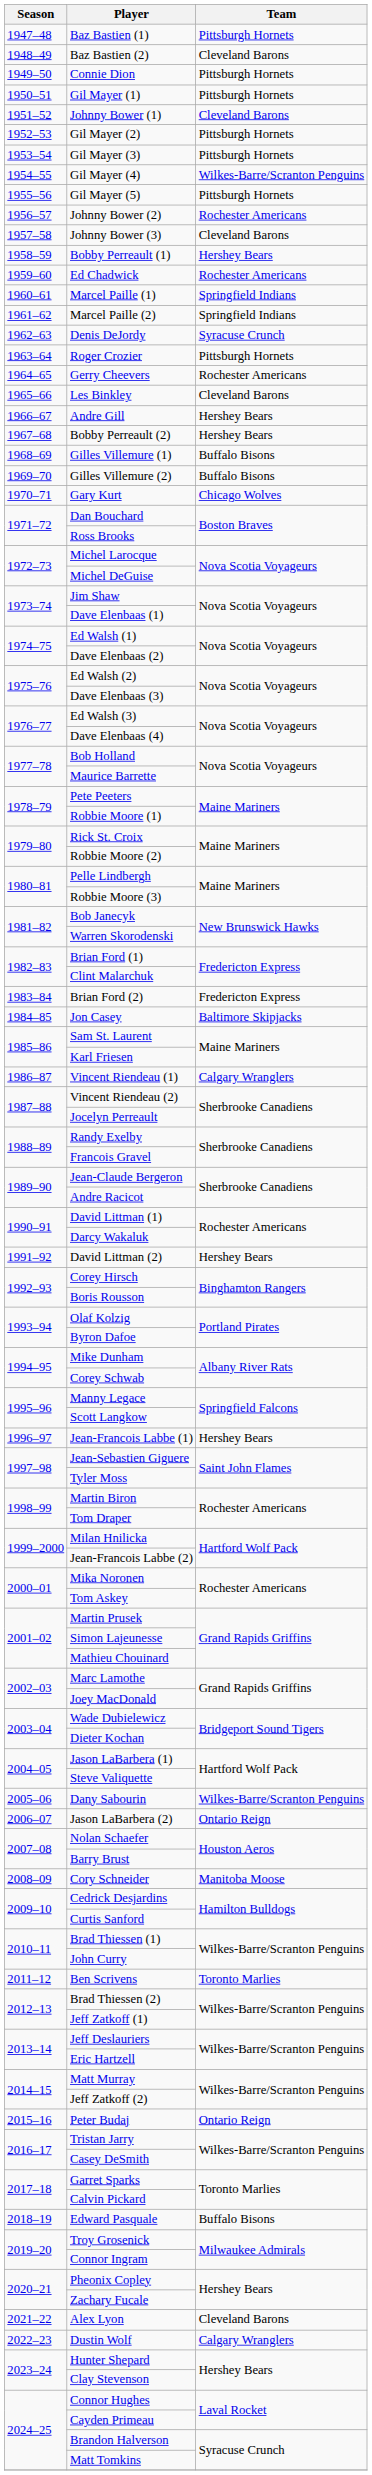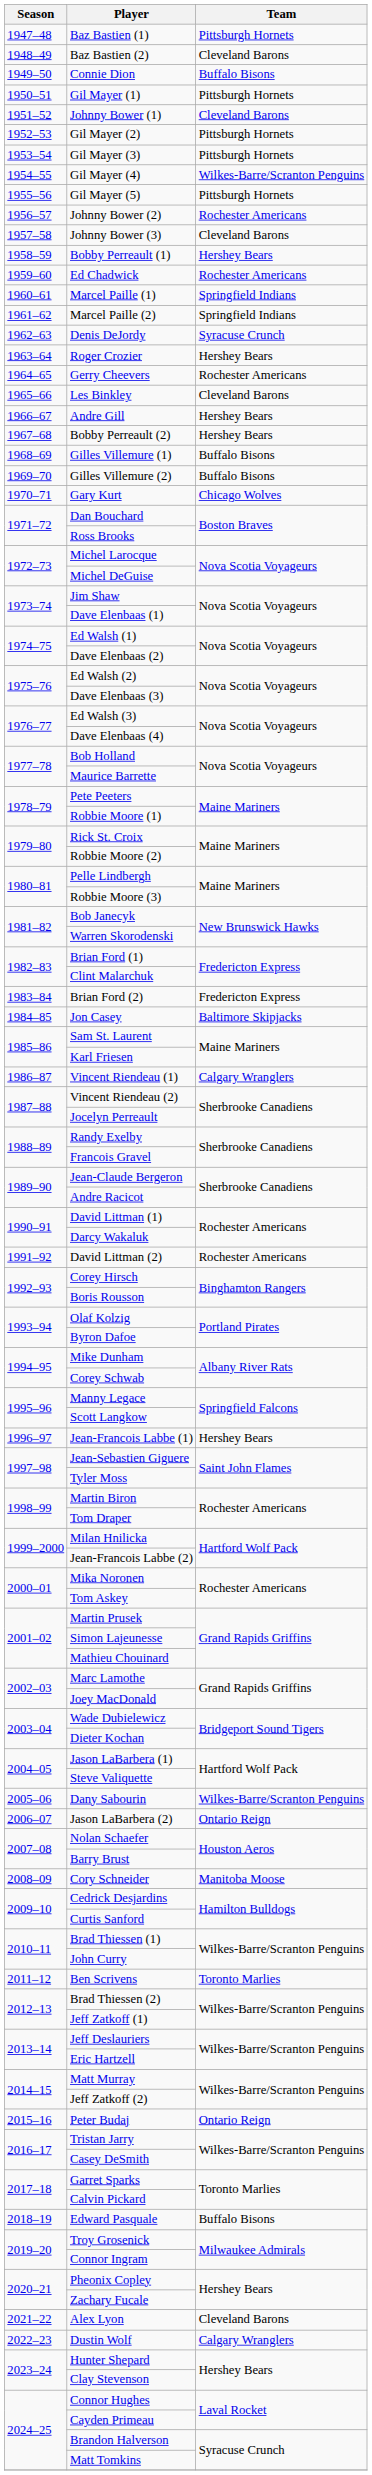Connie Dion | Team: Pittsburgh Hornets -> Buffalo Bisons
Roger Crozier | Team: Pittsburgh Hornets -> Hershey Bears
David Littman (2) | Team: Hershey Bears -> Rochester Americans
